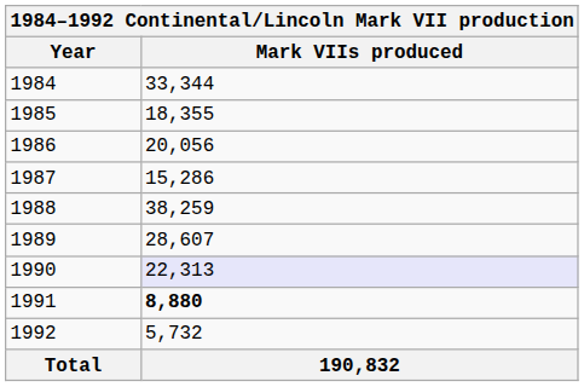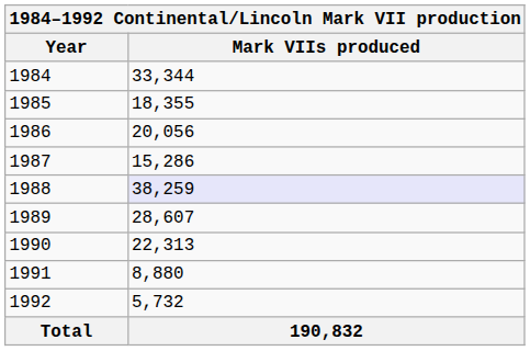1988 | Mark VIIs produced: no background -> lavender background
1990 | Mark VIIs produced: lavender background -> no background
1991 | Mark VIIs produced: bold -> normal
